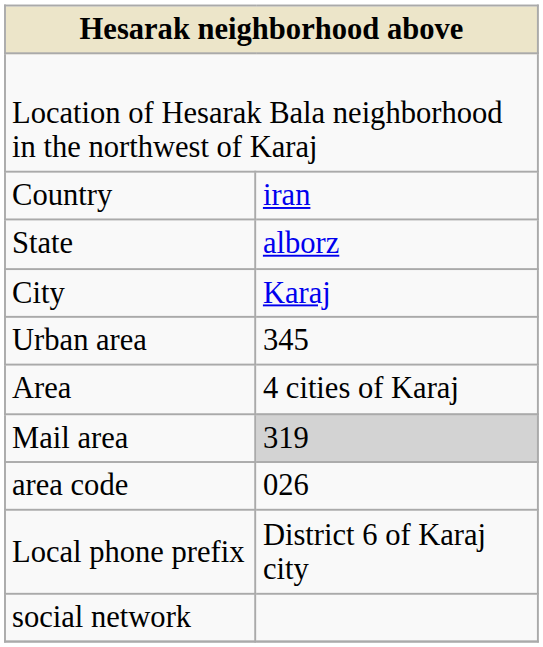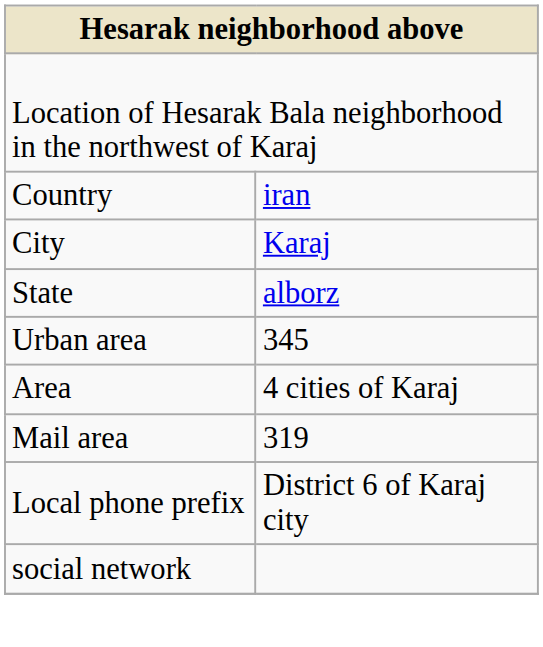rows swapped: State <-> City
Mail area | column 2: lightgrey background -> no background
- row: area code | 026
